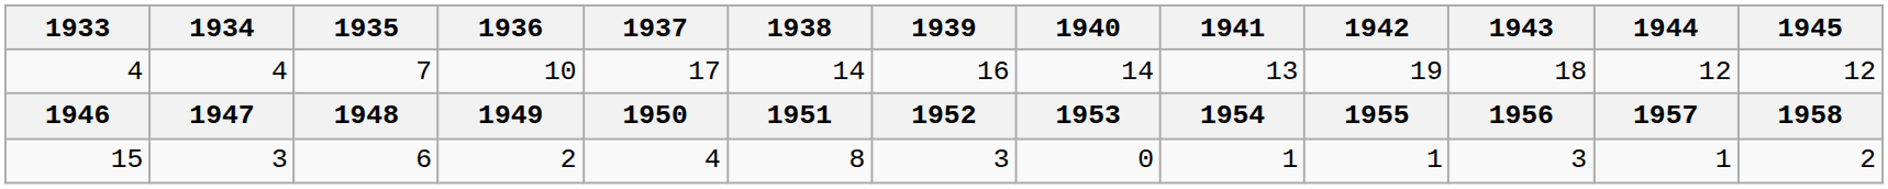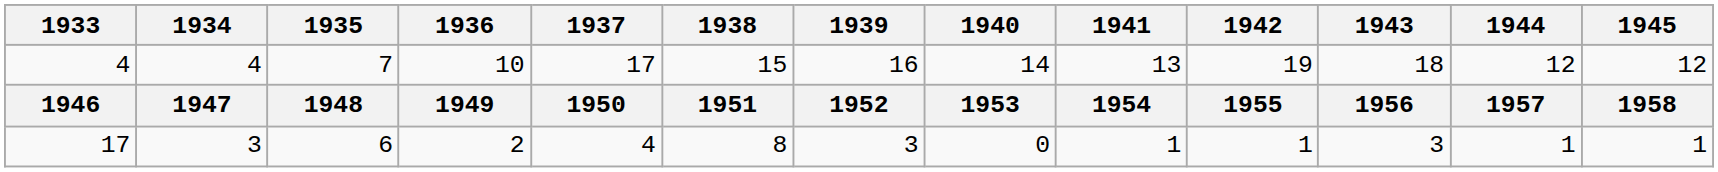row 2 | 1938: 14 -> 15
row 4 | 1933: 15 -> 17
row 4 | 1945: 2 -> 1
